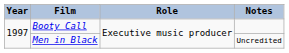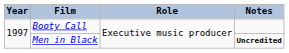Men in Black | Notes: normal -> bold
